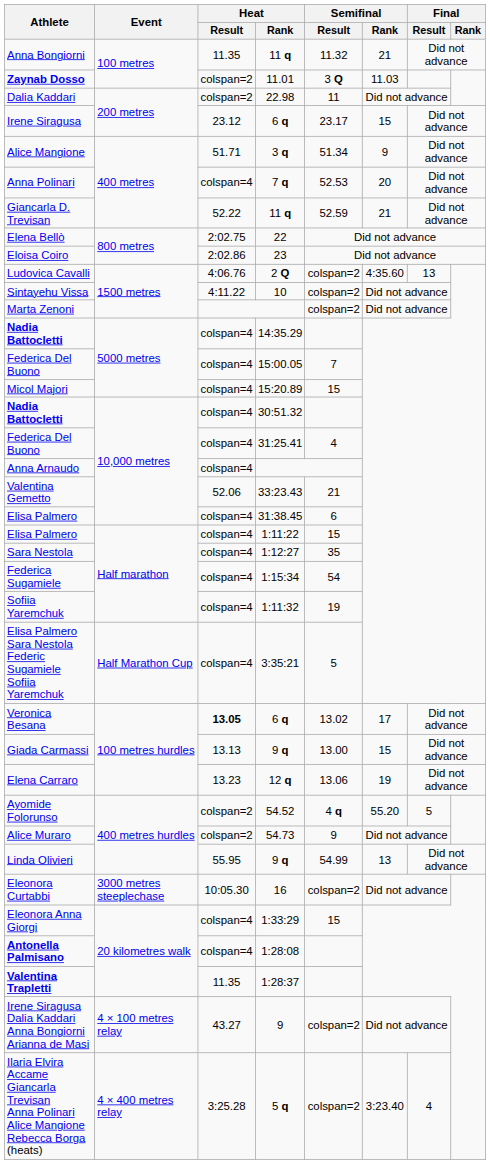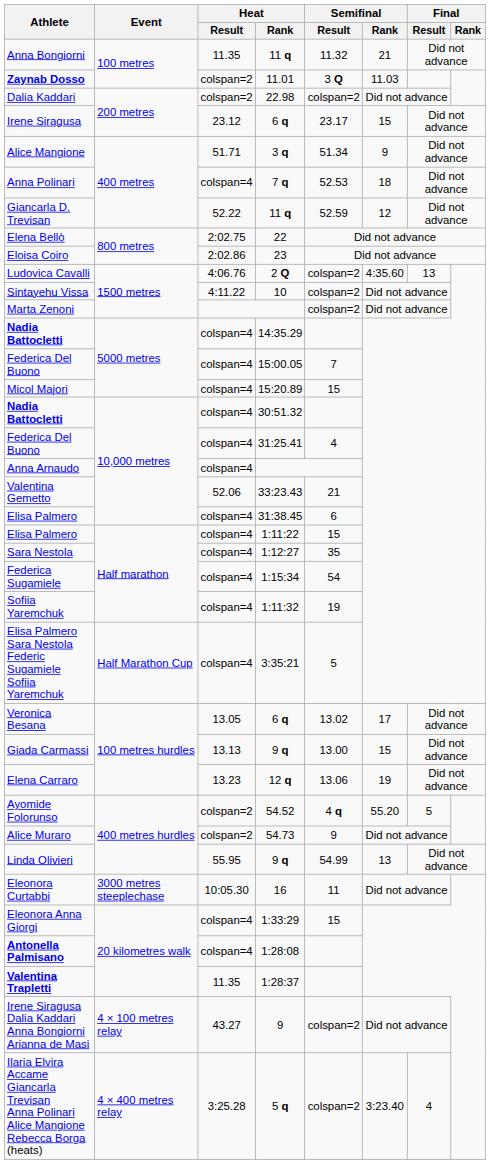Dalia Kaddari | Semifinal / Result: 11 -> colspan=2
Anna Polinari | Semifinal / Rank: 20 -> 18
Giancarla D. Trevisan | Semifinal / Rank: 21 -> 12
Veronica Besana | Heat / Result: bold -> normal
Eleonora Curtabbi | Semifinal / Result: colspan=2 -> 11
